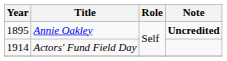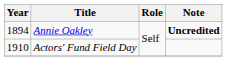Annie Oakley | Year: 1895 -> 1894
Actors' Fund Field Day | Year: 1914 -> 1910
